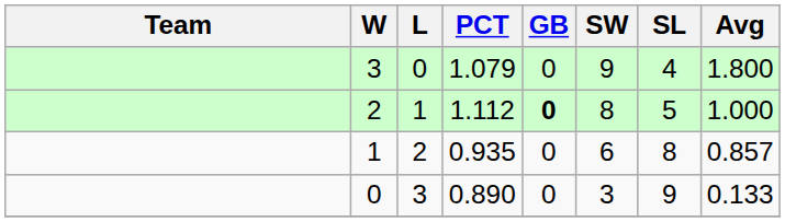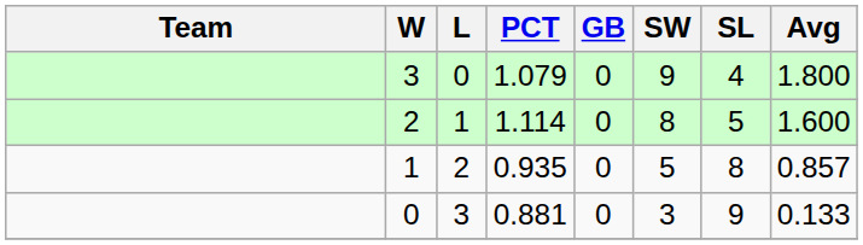row 3 | PCT: 1.112 -> 1.114
row 3 | GB: bold -> normal
row 3 | Avg: 1.000 -> 1.600
row 4 | SW: 6 -> 5
row 5 | PCT: 0.890 -> 0.881
